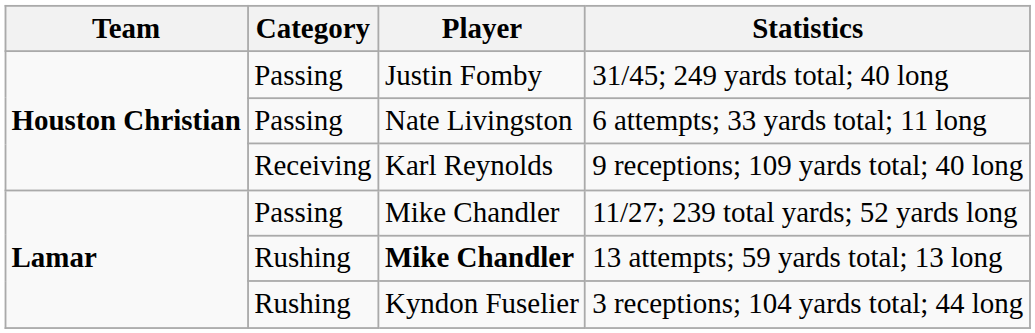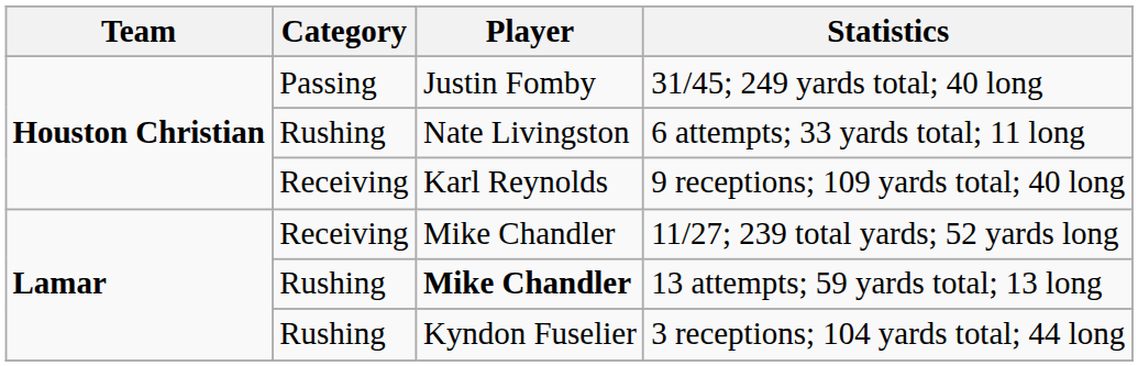6 attempts; 33 yards total; 11 long | Category: Passing -> Rushing
11/27; 239 total yards; 52 yards long | Category: Passing -> Receiving
